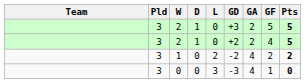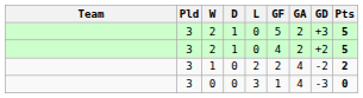columns swapped: GF <-> GD
